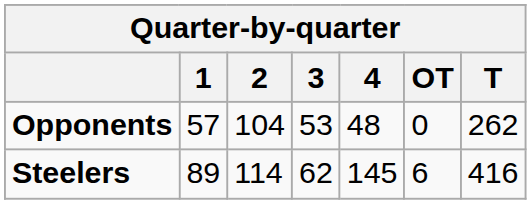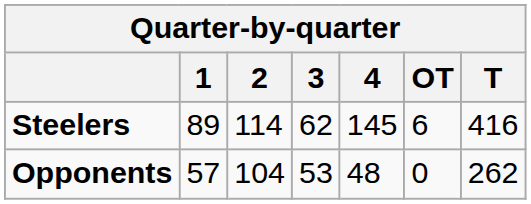rows swapped: Steelers <-> Opponents
